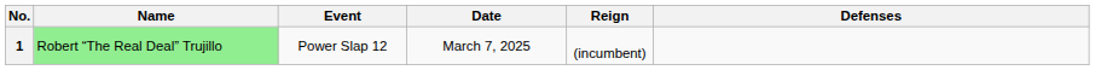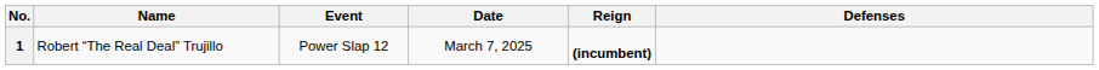1 | Name: lightgreen background -> no background
1 | Reign: normal -> bold
